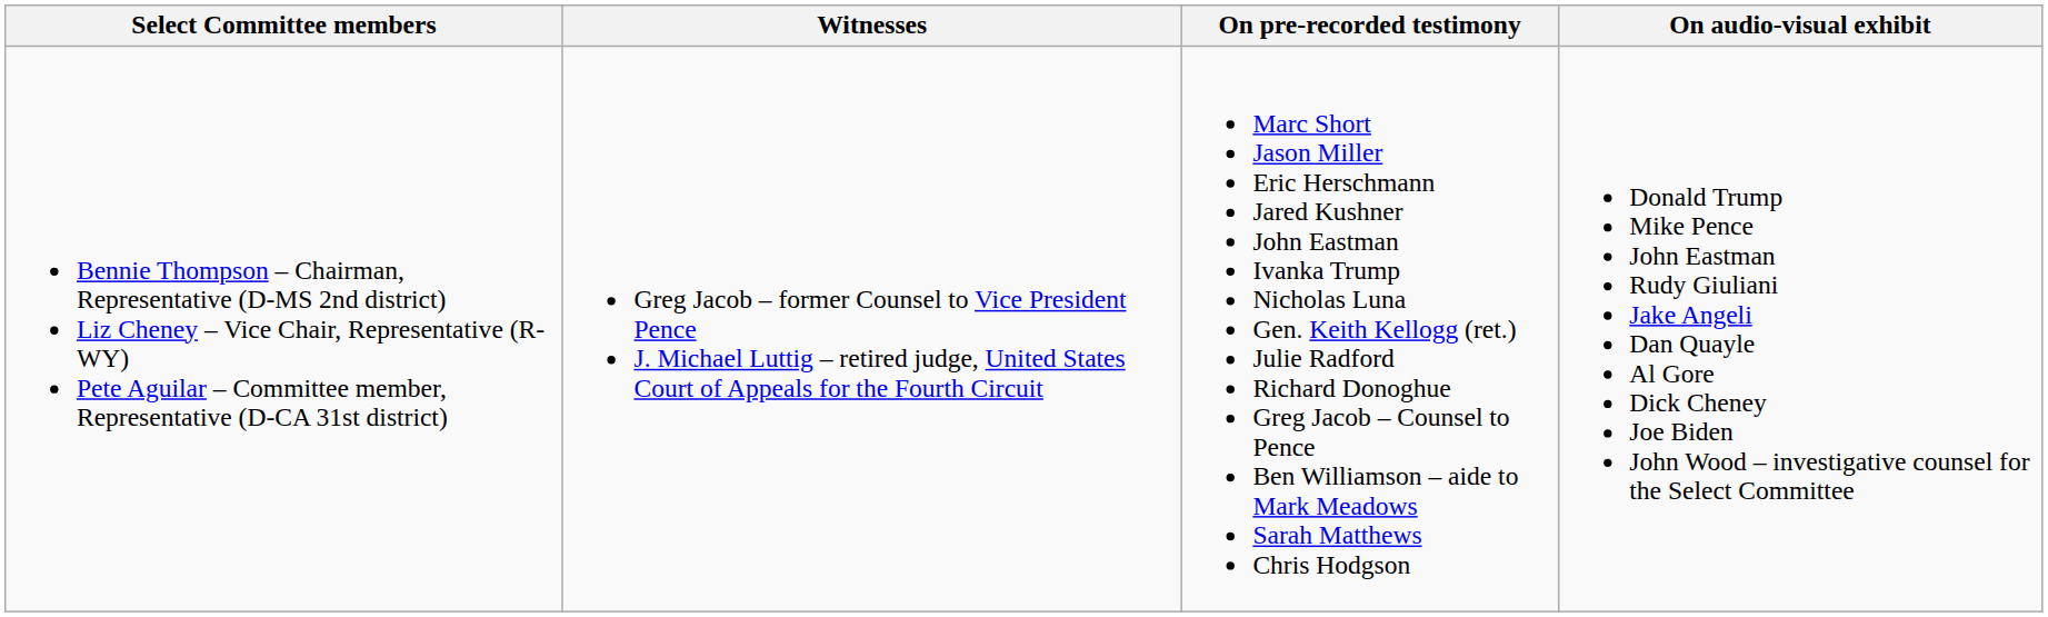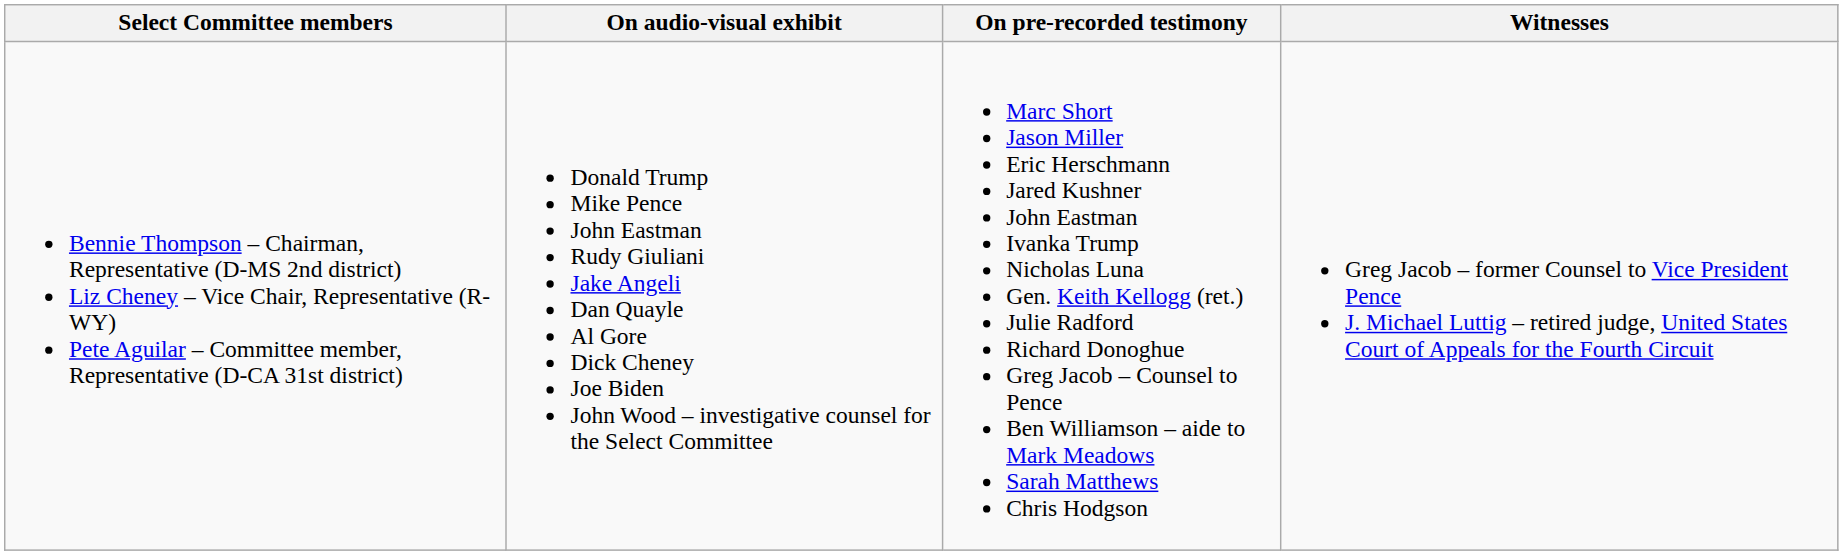columns swapped: Witnesses <-> On audio-visual exhibit
